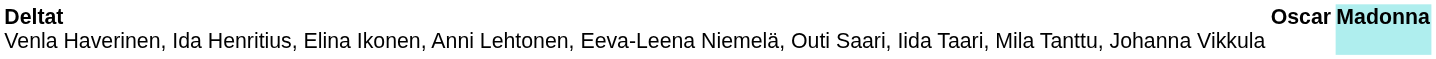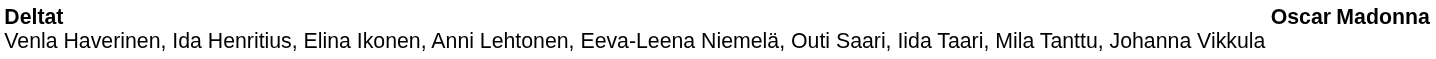row 1 | column 3: paleturquoise background -> no background
